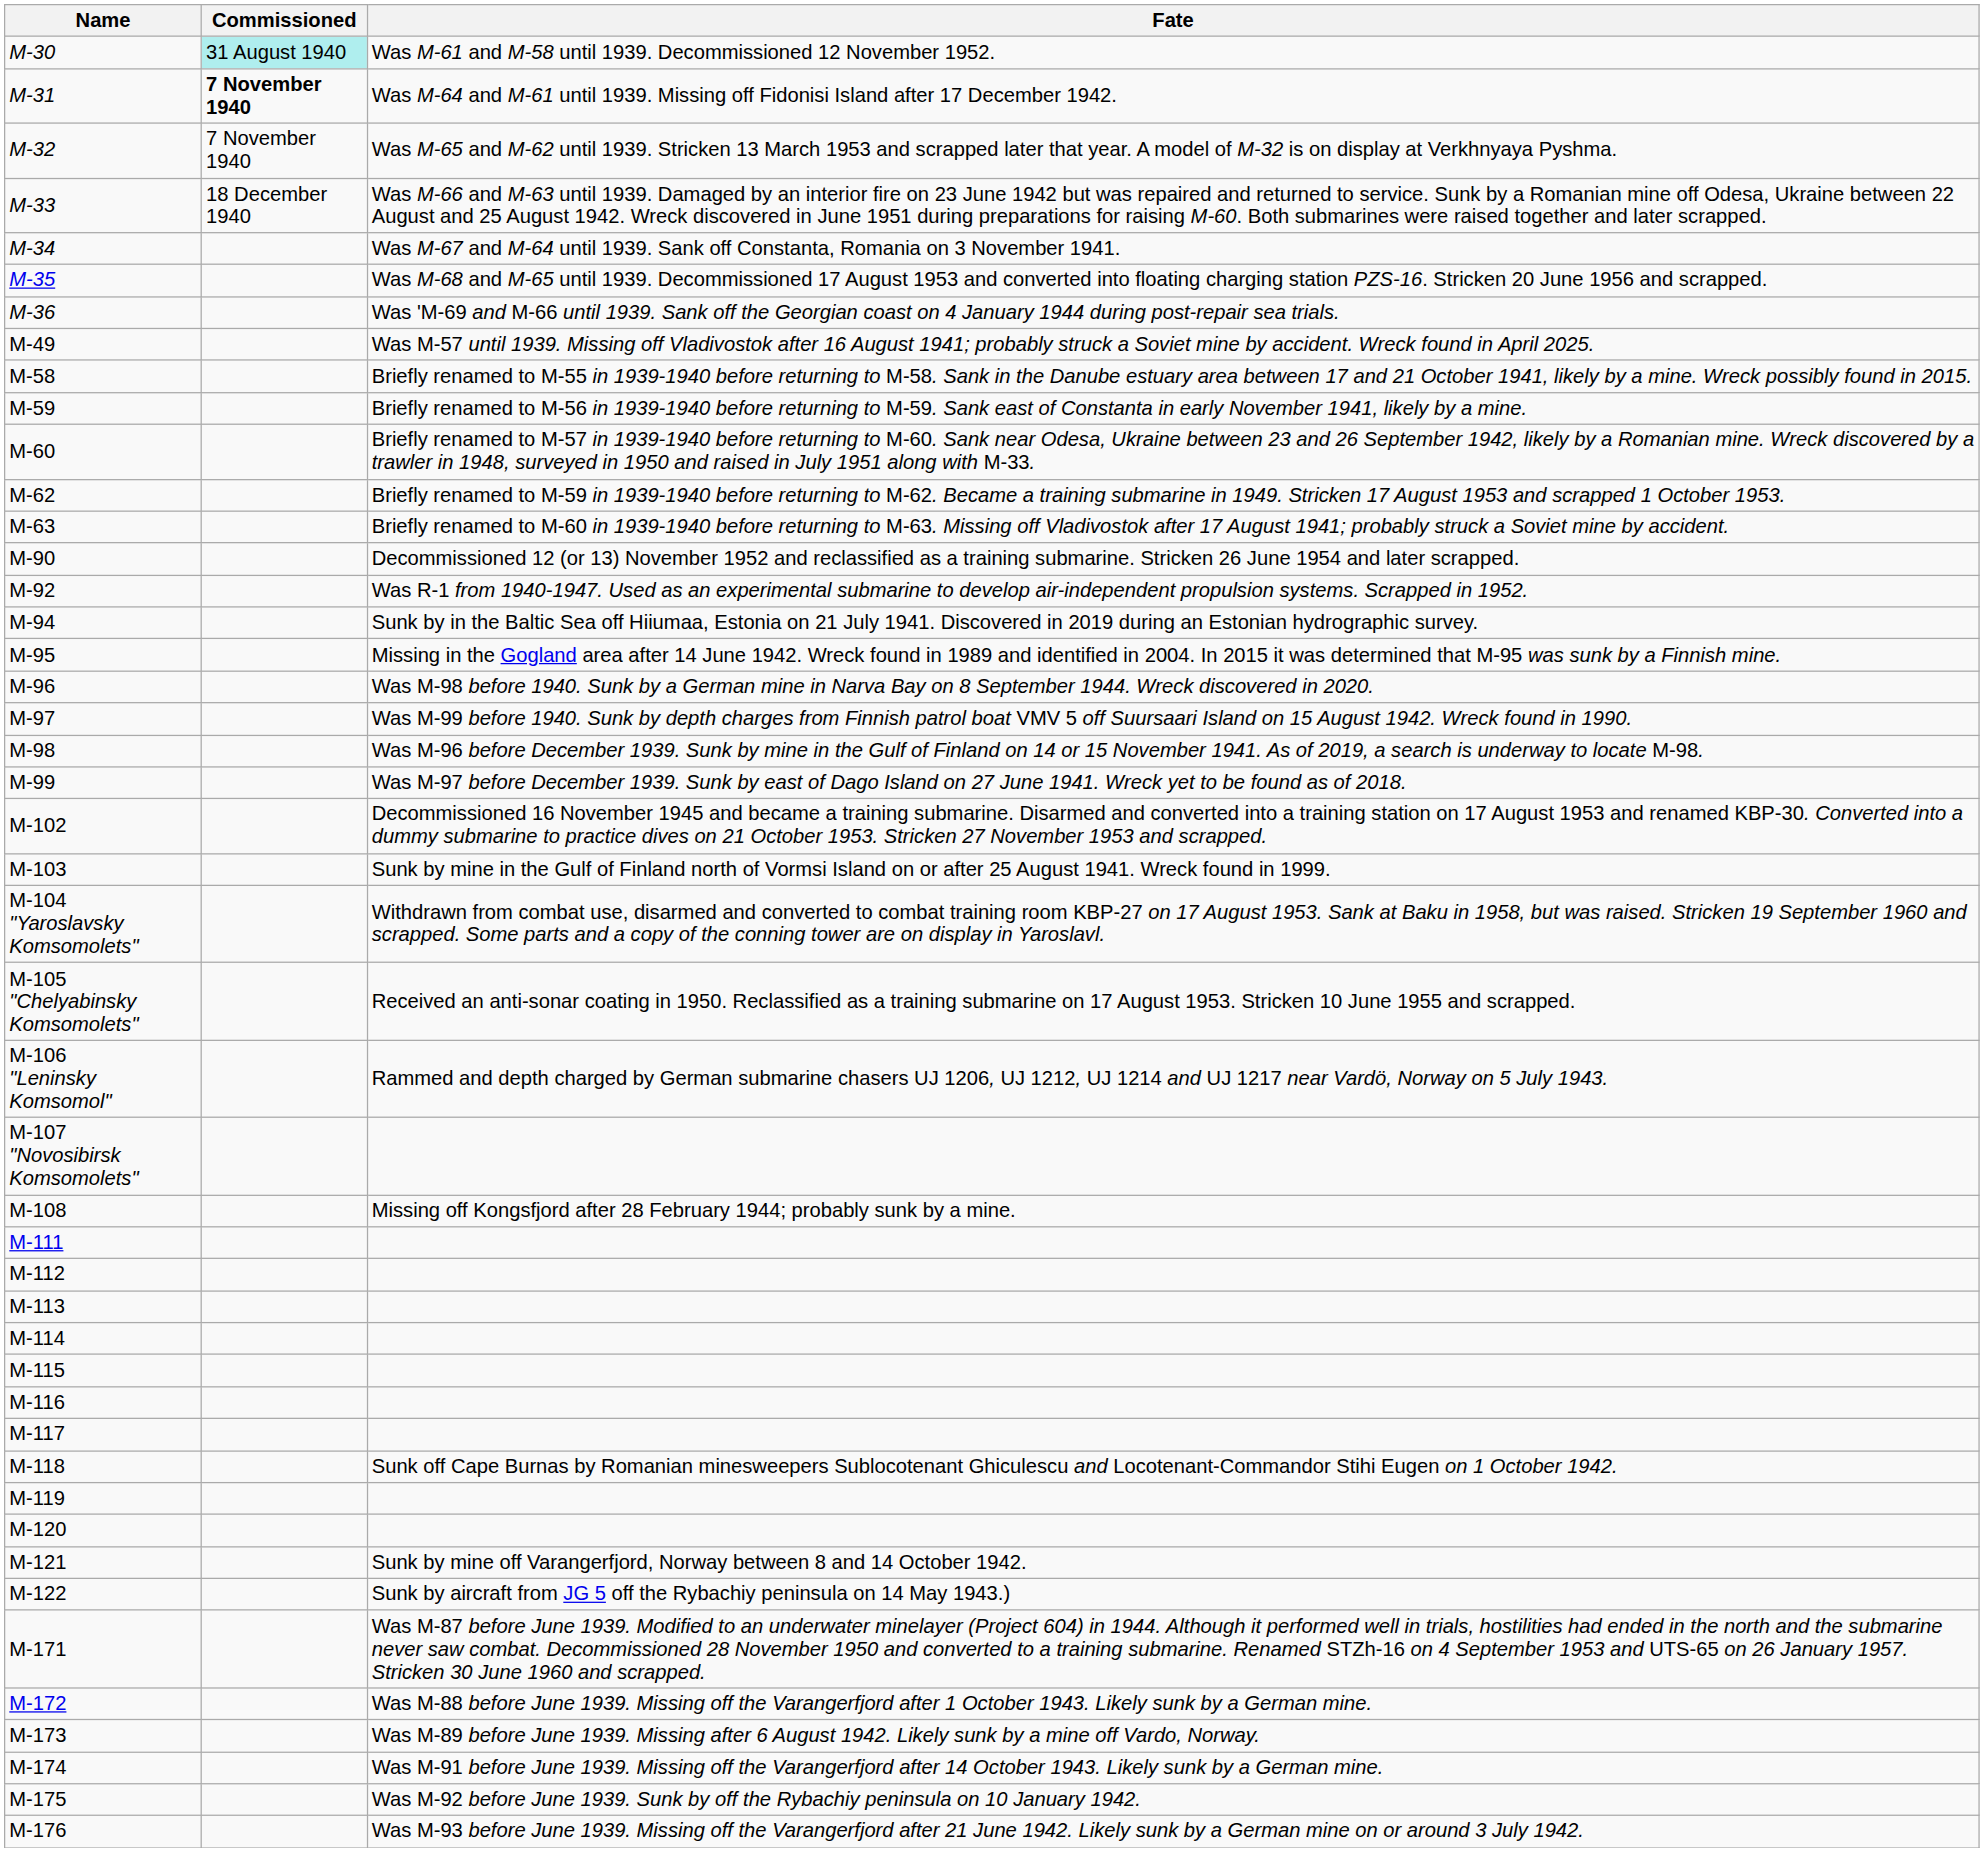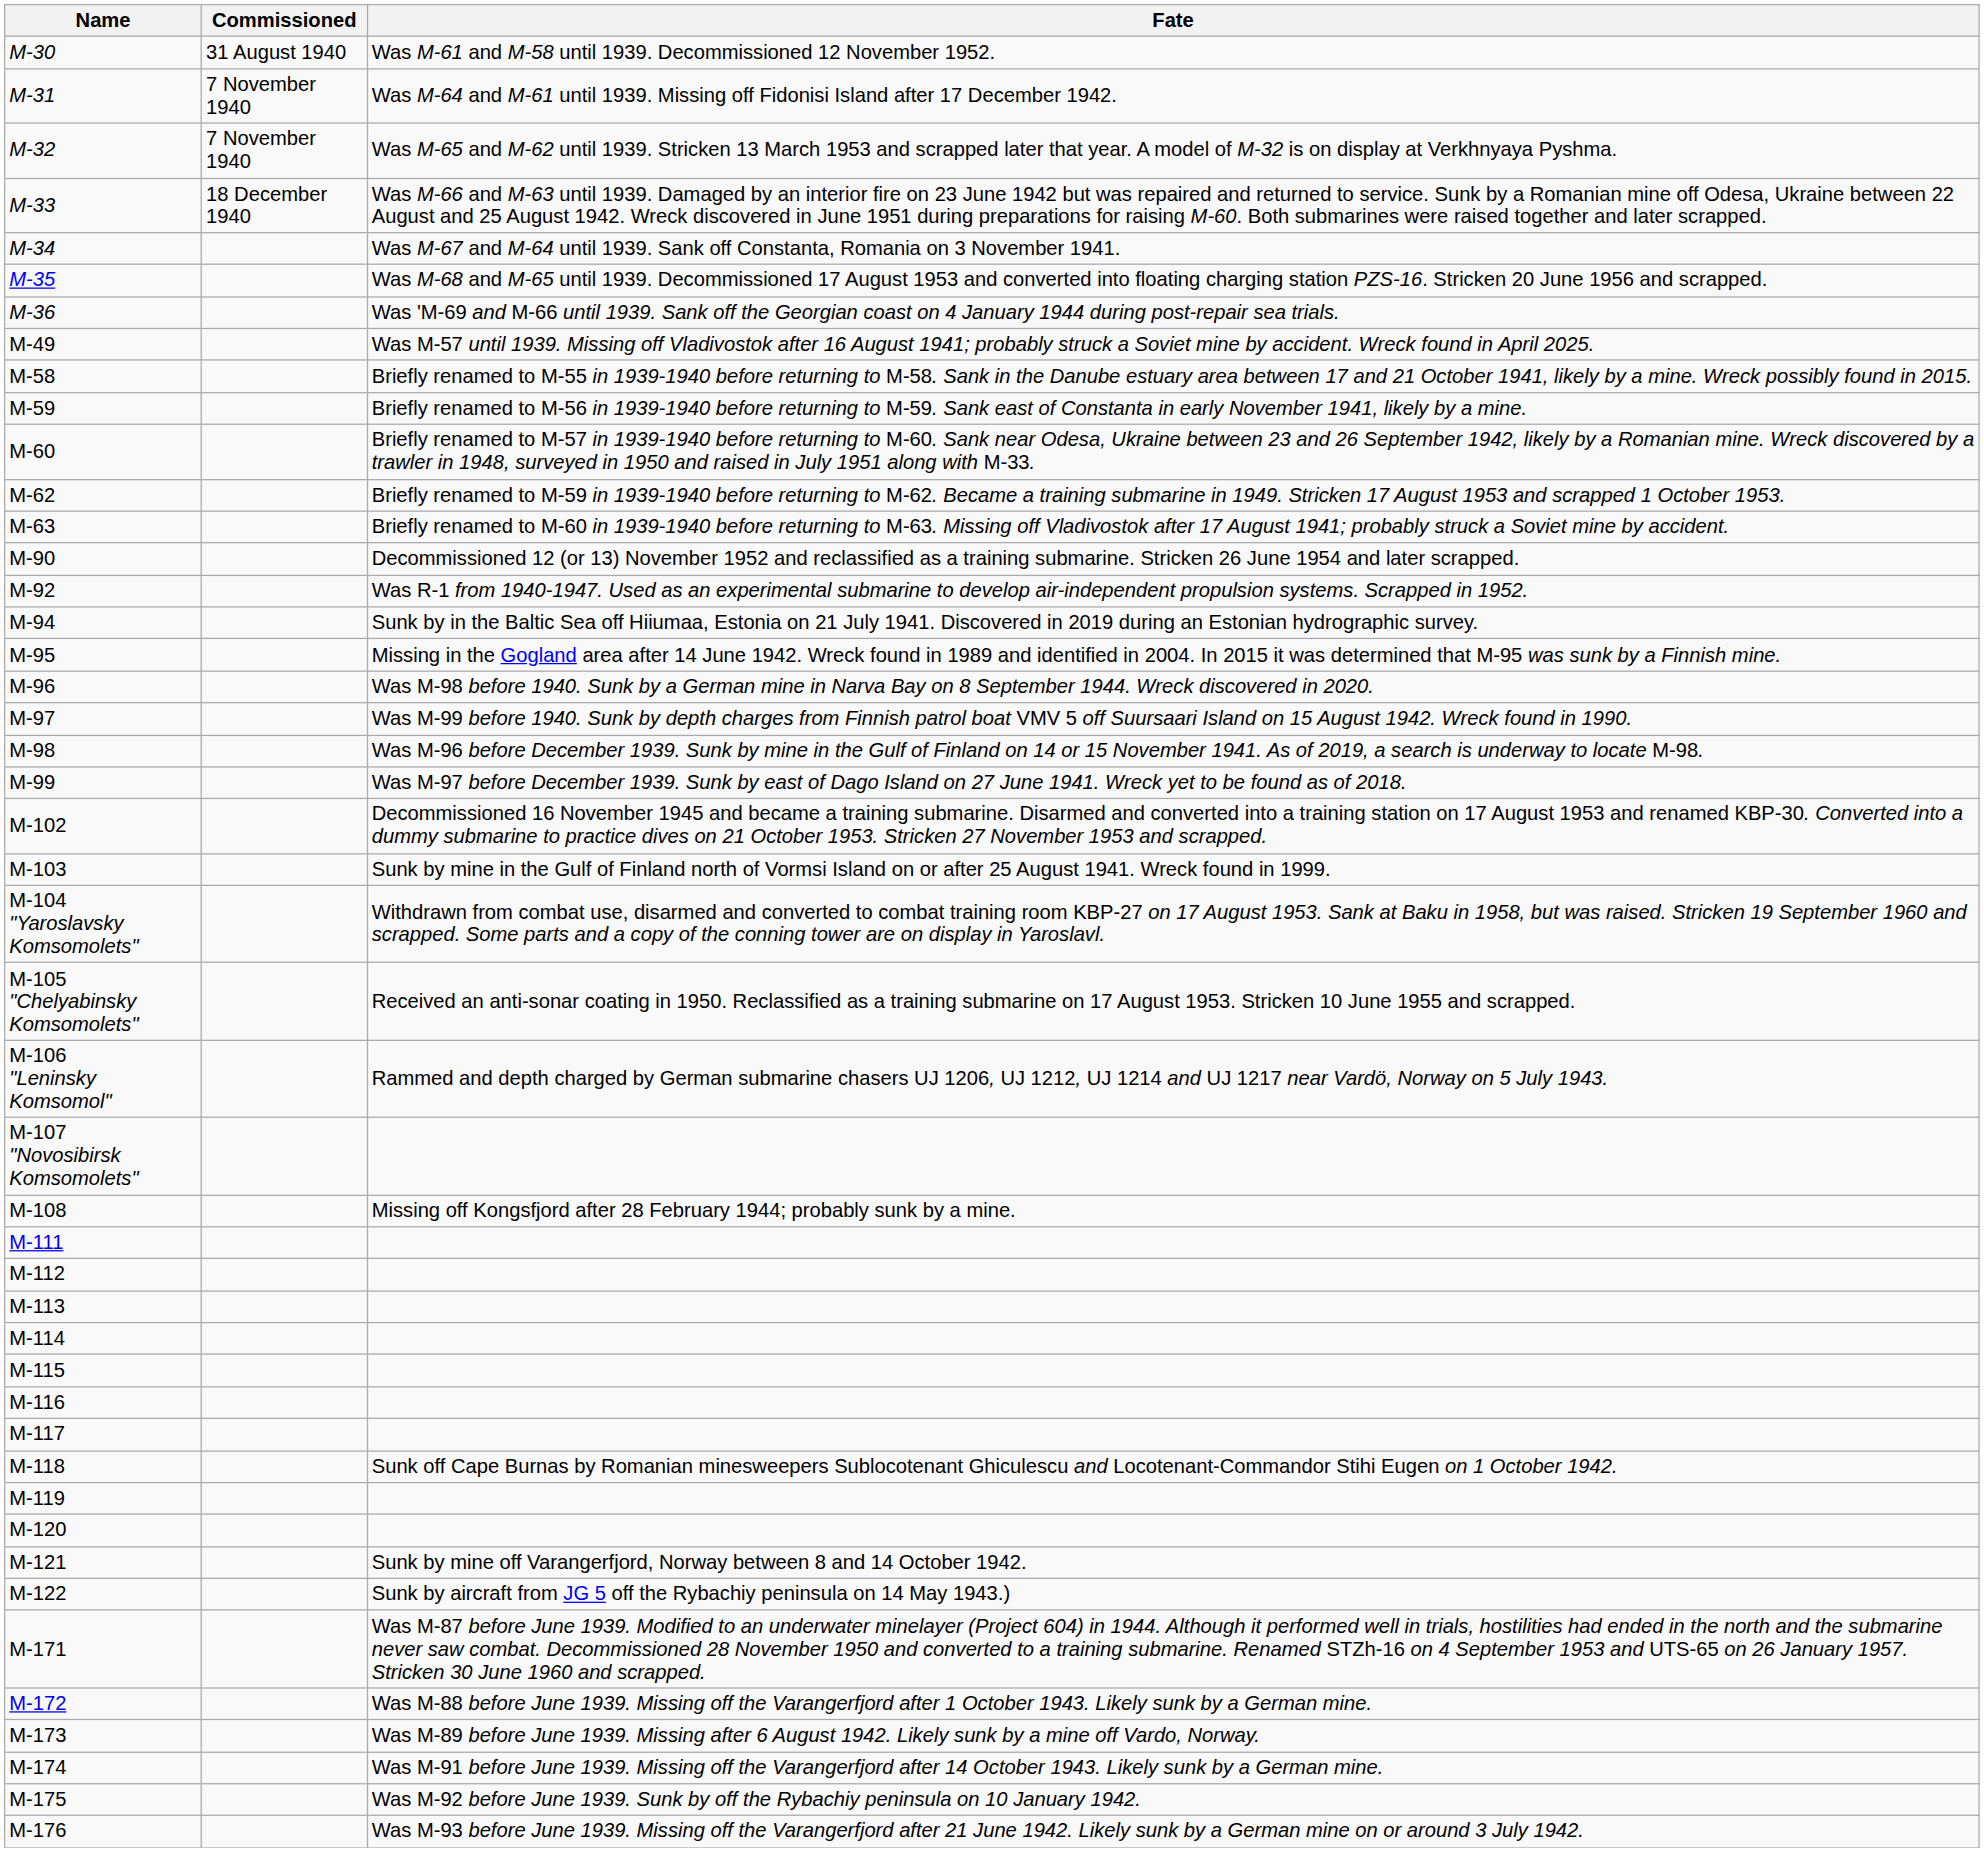M-30 | Commissioned: paleturquoise background -> no background
M-31 | Commissioned: bold -> normal
